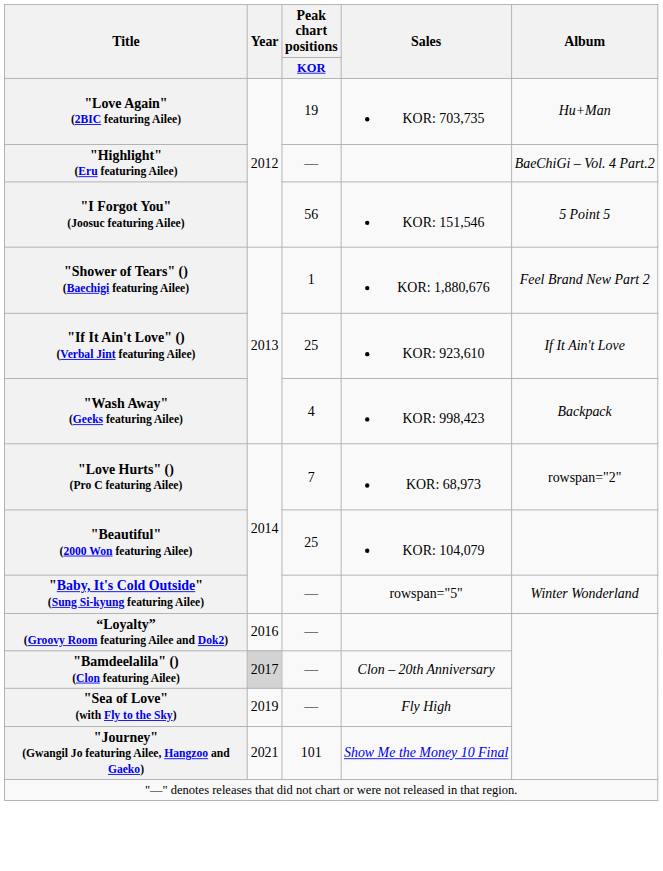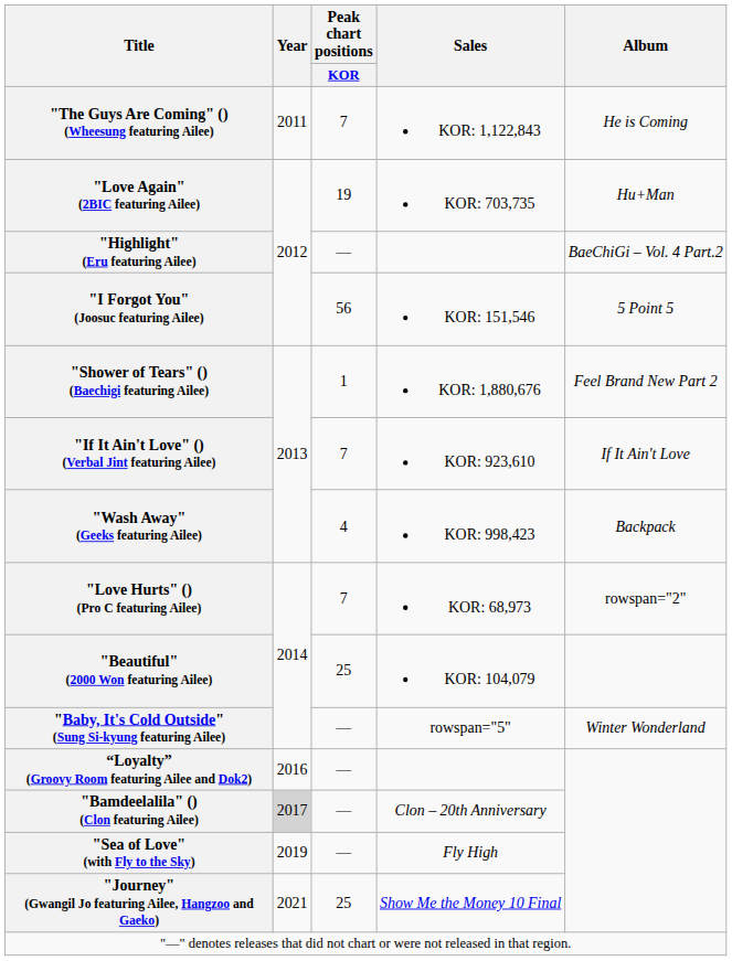+ row: "The Guys Are Coming" () (Wheesung featuring Ailee) | 2011 | 7 | KOR: 1,122,843 | He is Coming
"If It Ain't Love" () (Verbal Jint featuring Ailee) | Peak chart positions / KOR: 25 -> 7
"Journey" (Gwangil Jo featuring Ailee, Hangzoo and Gaeko) | Peak chart positions / KOR: 101 -> 25
